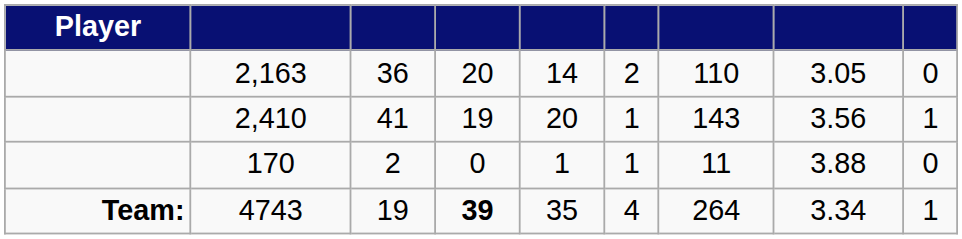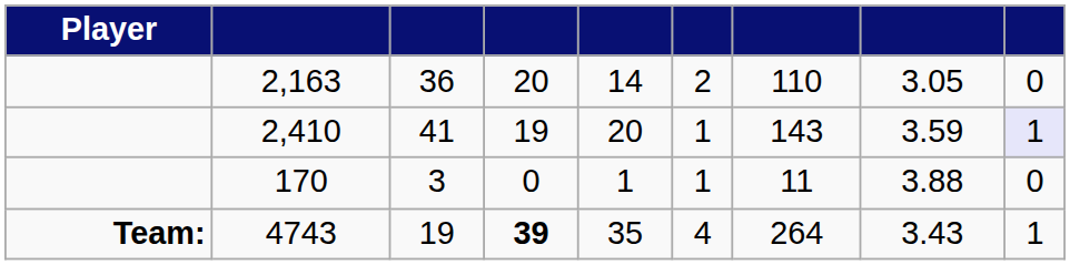2,410 | column 8: 3.56 -> 3.59
2,410 | column 9: no background -> lavender background
170 | column 3: 2 -> 3
4743 | column 8: 3.34 -> 3.43
